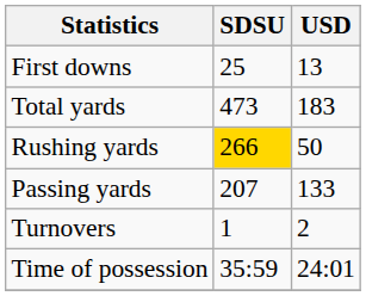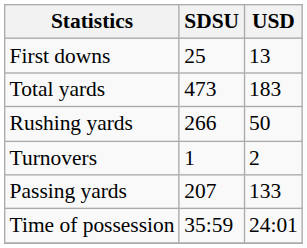Rushing yards | SDSU: gold background -> no background
rows swapped: Passing yards <-> Turnovers
